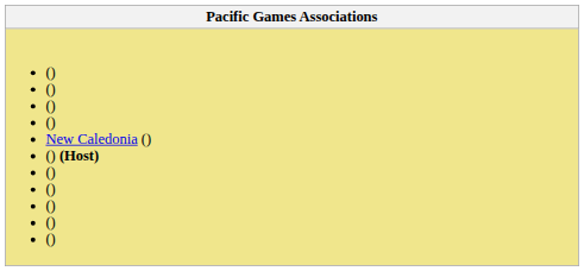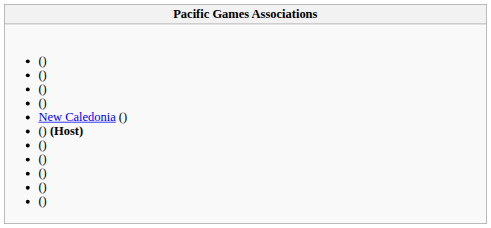row 2 | column 1: khaki background -> no background
